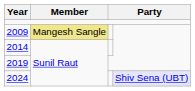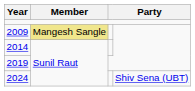2024 | column 4: lavender background -> no background
